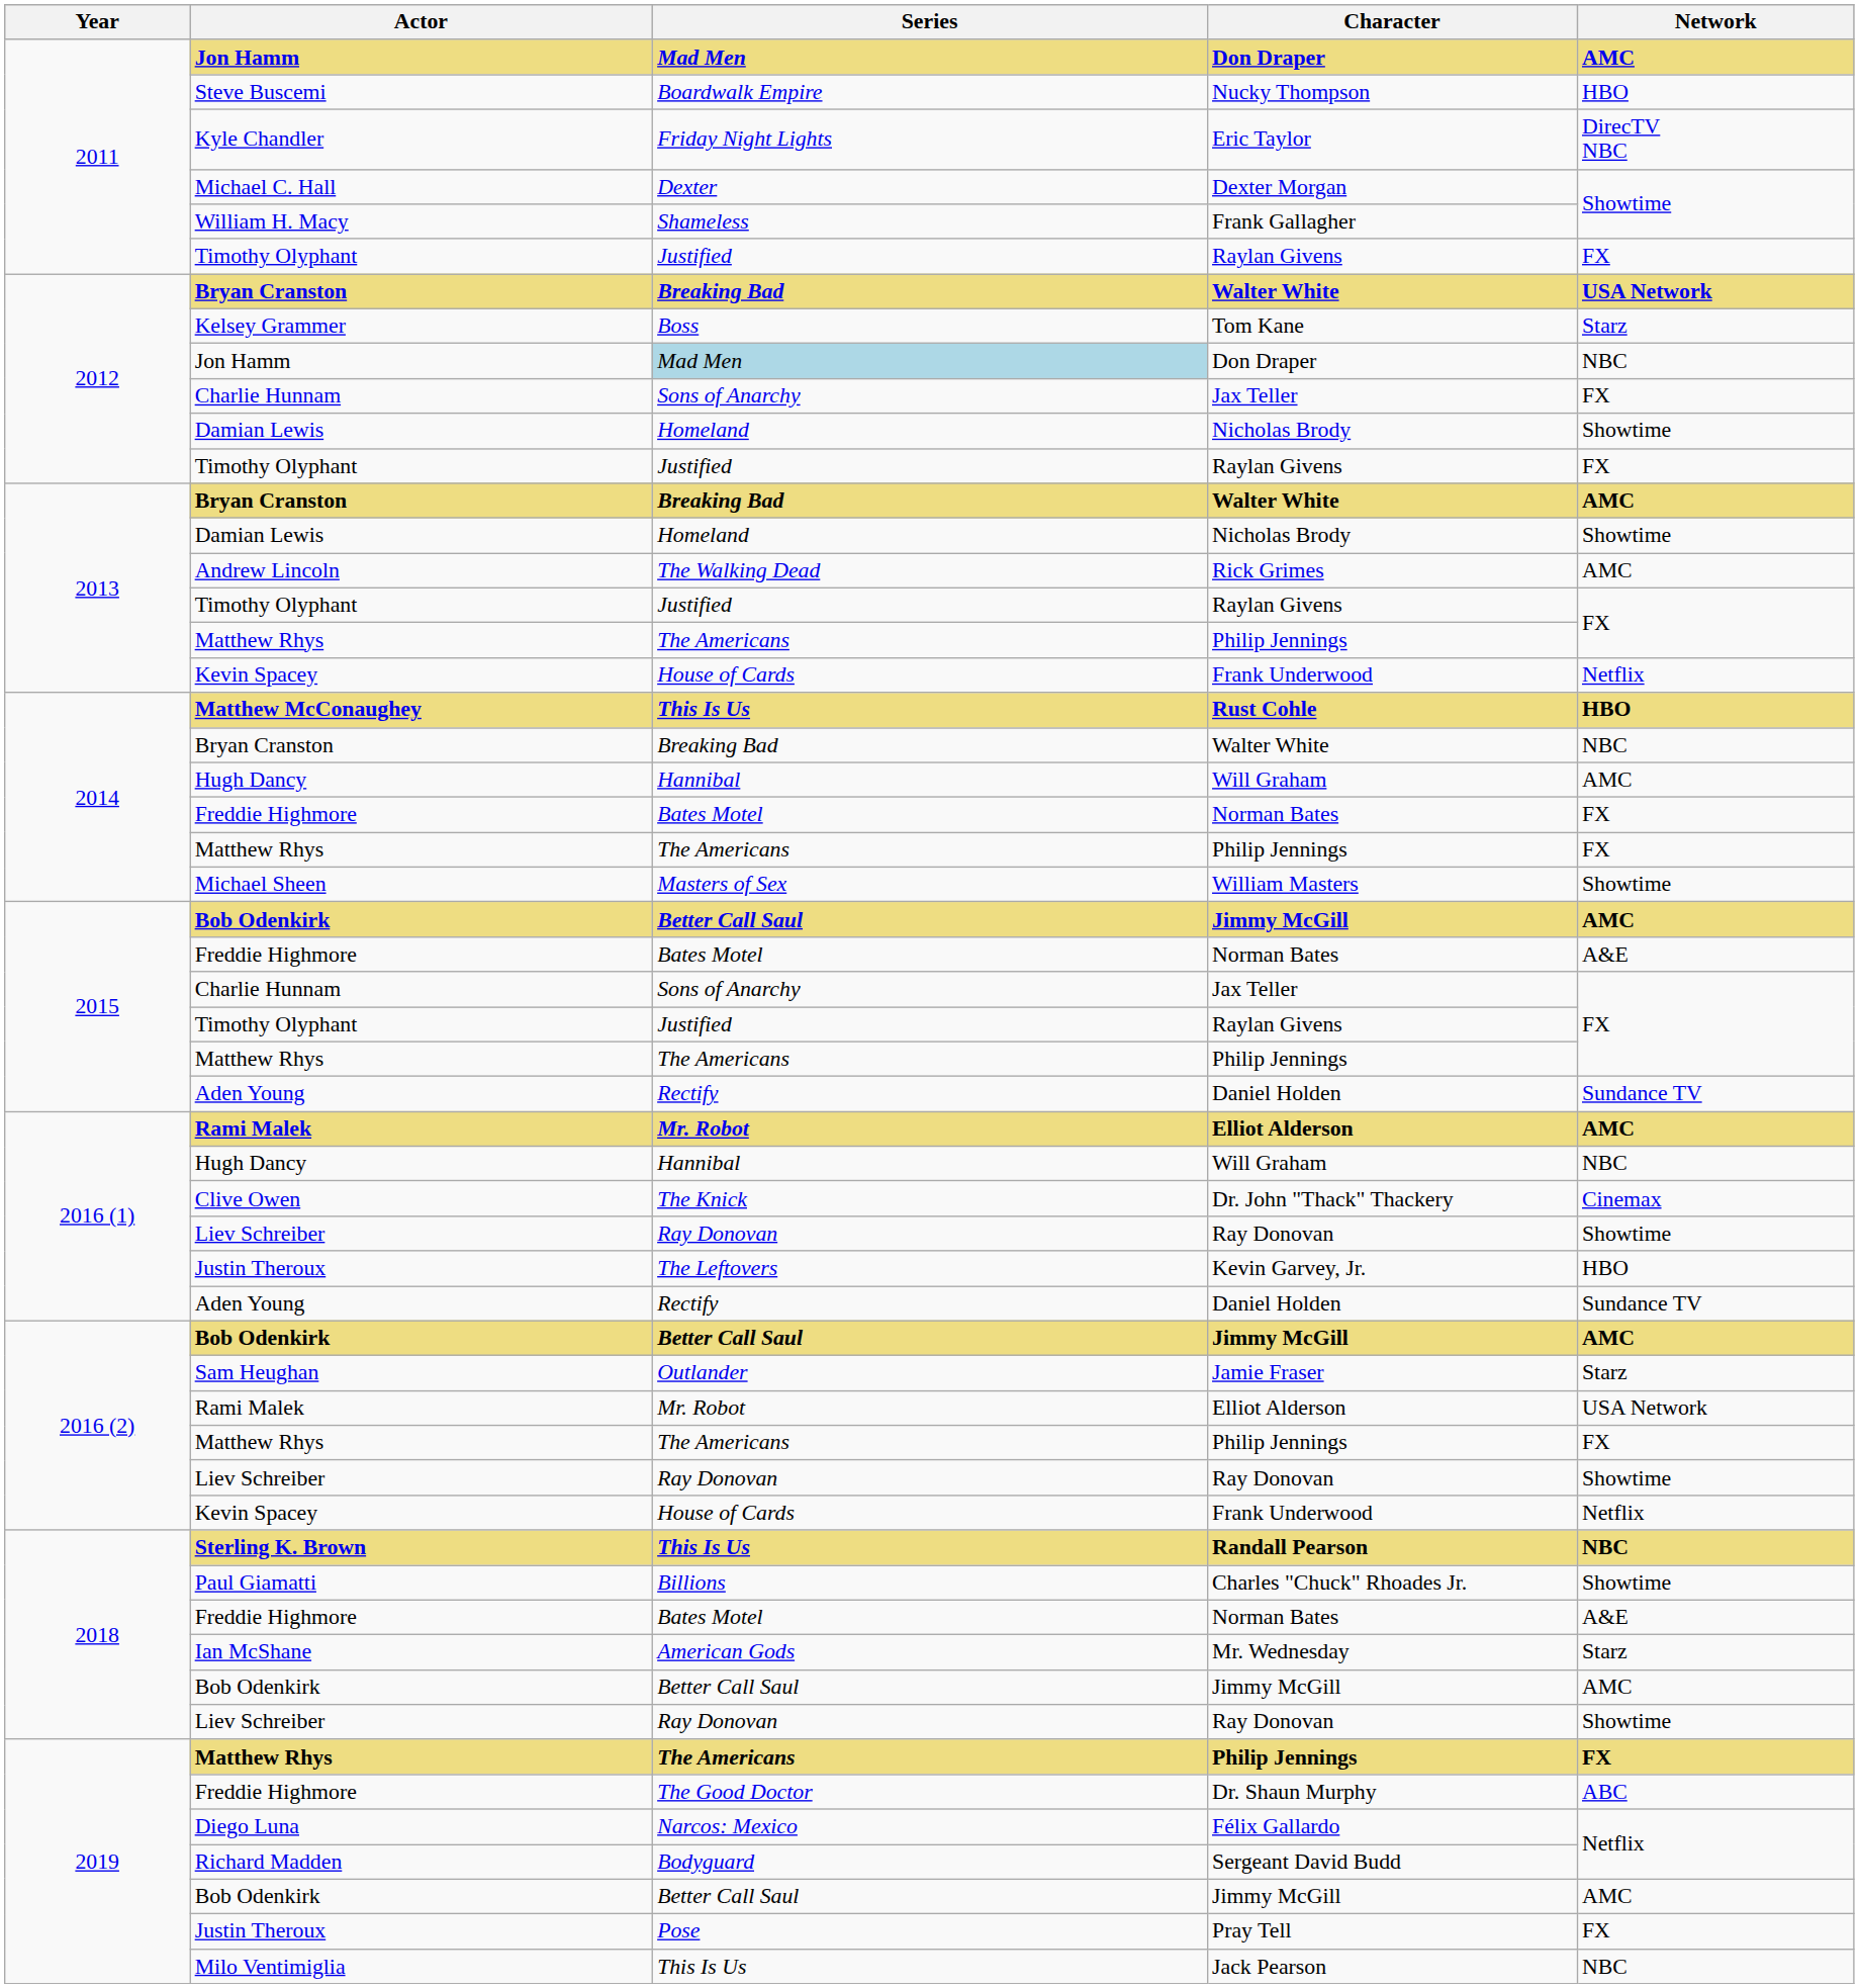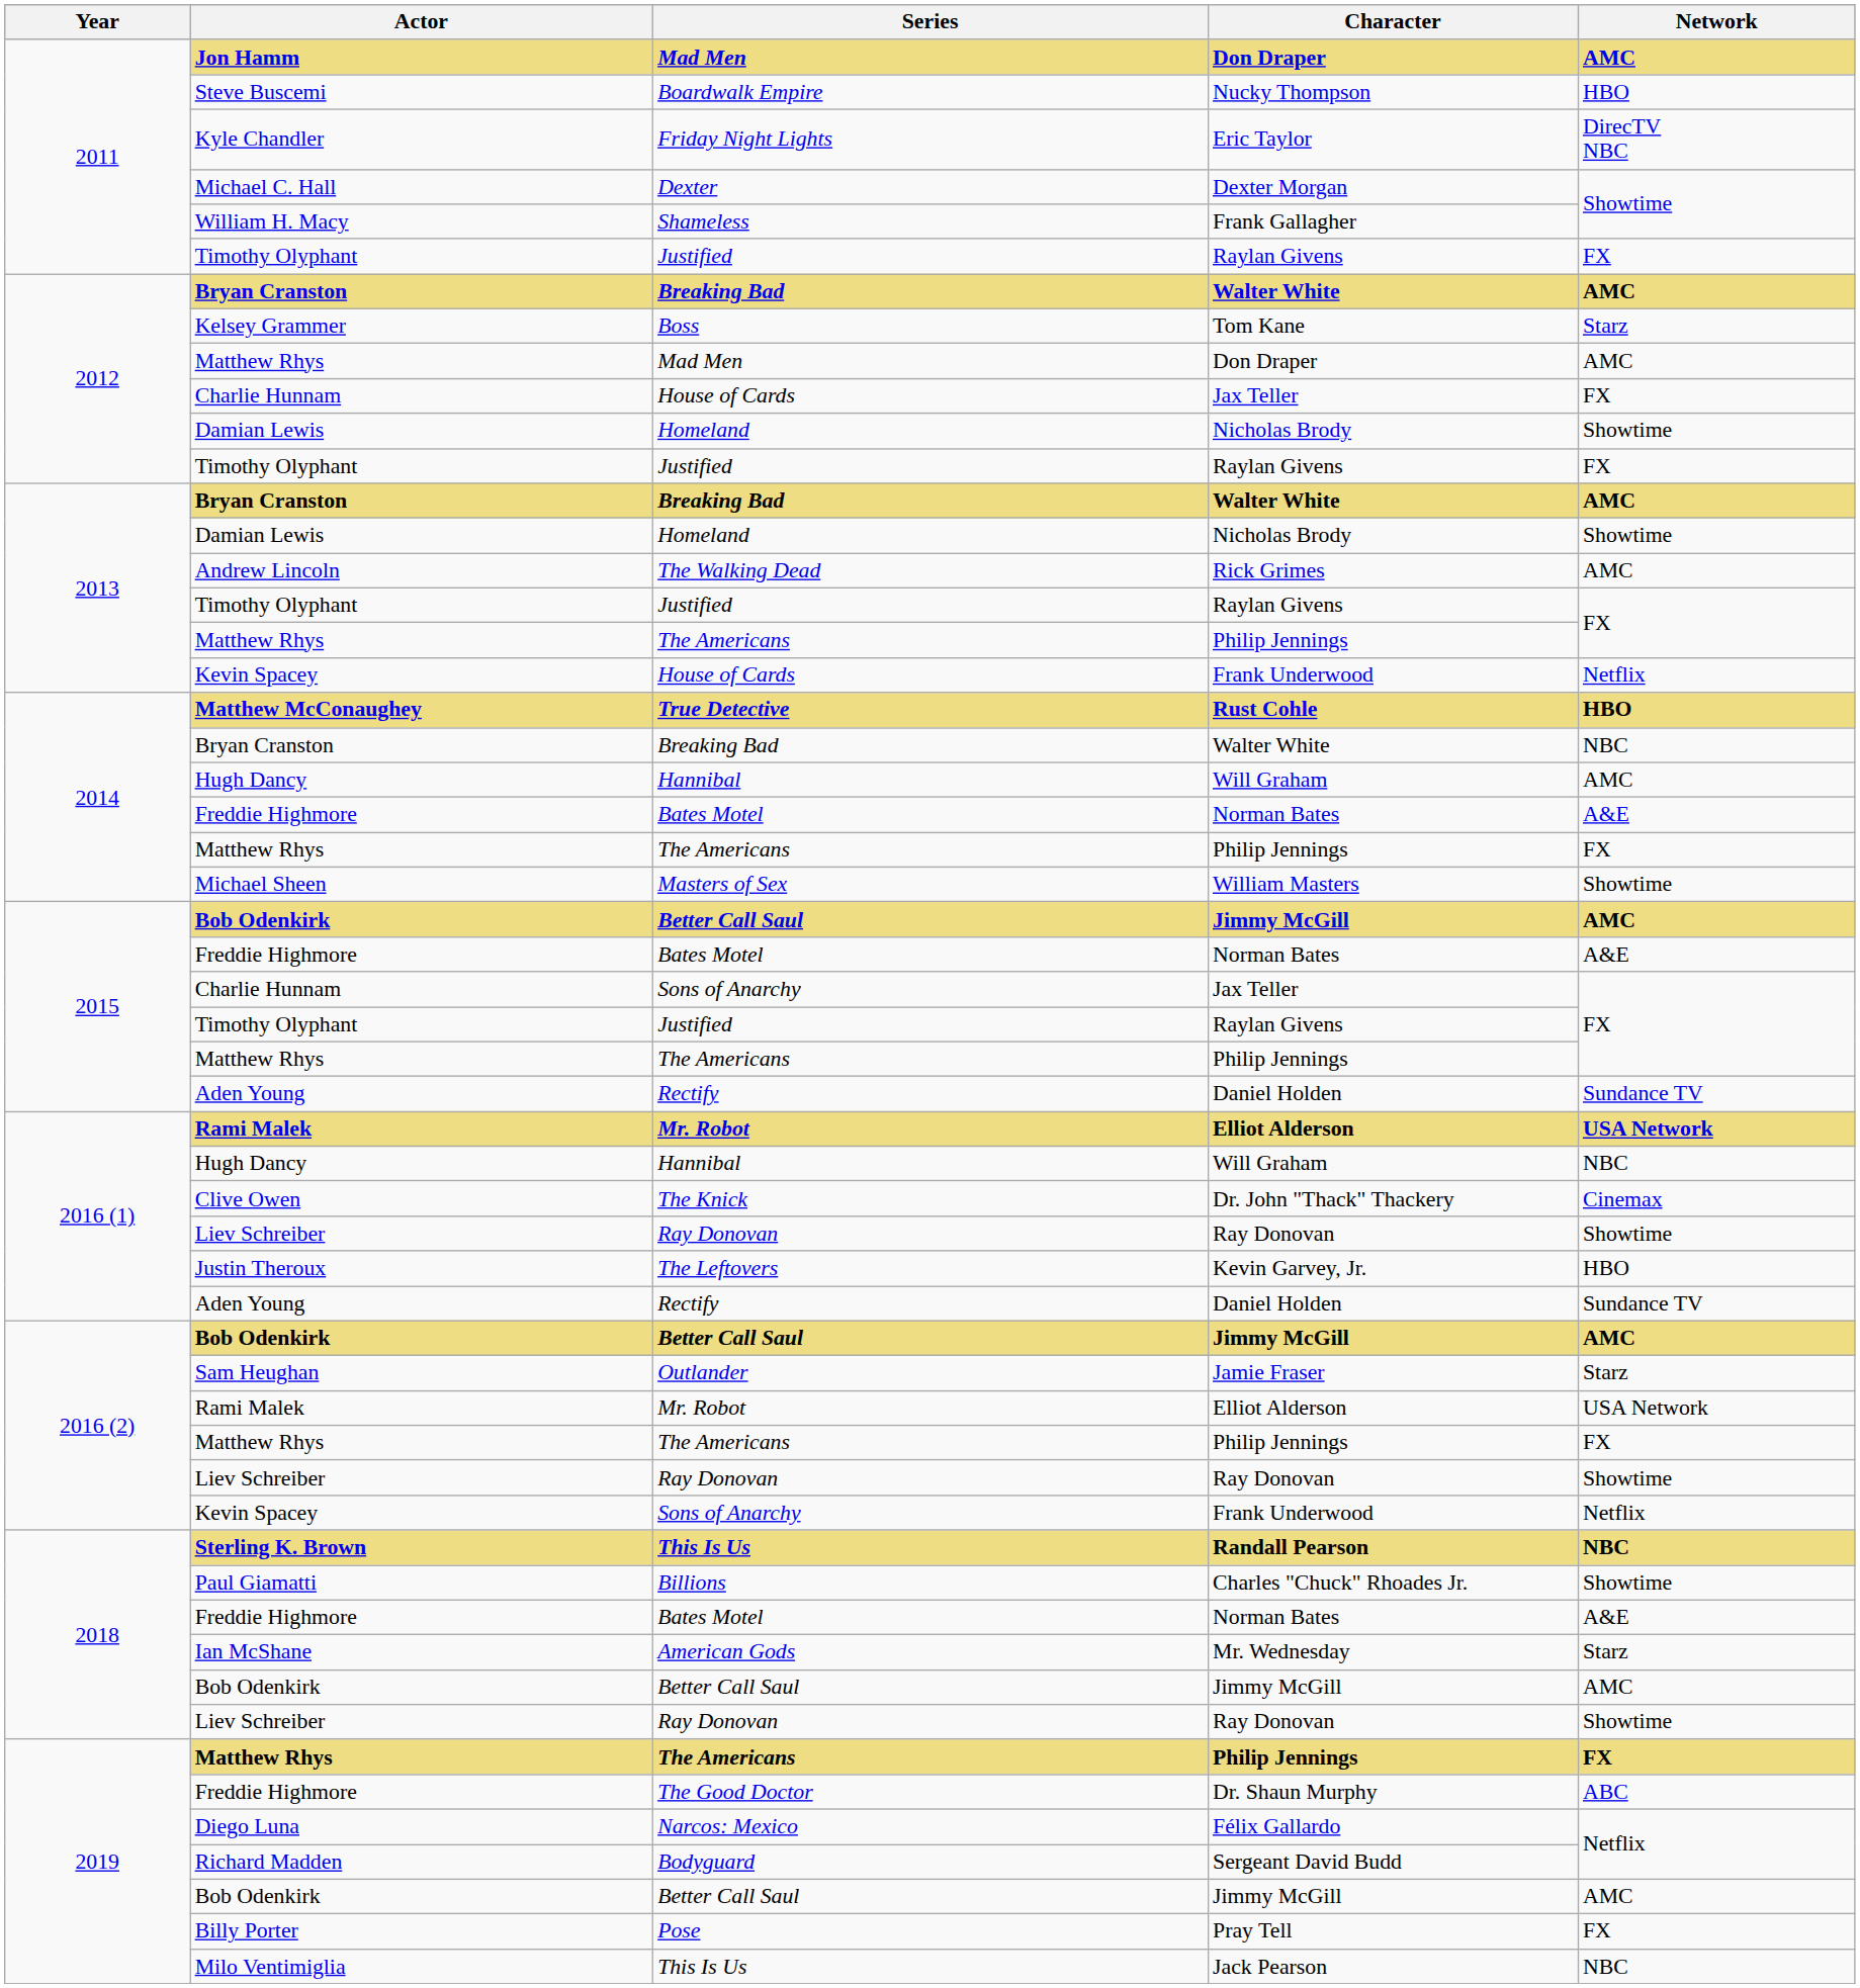2012 / Walter White | Network: USA Network -> AMC
2012 / Don Draper | Actor: Jon Hamm -> Matthew Rhys
2012 / Don Draper | Series: lightblue background -> no background
2012 / Don Draper | Network: NBC -> AMC
2012 / Jax Teller | Series: Sons of Anarchy -> House of Cards
Rust Cohle | Series: This Is Us -> True Detective
2014 / Norman Bates | Network: FX -> A&E
2016 (1) / Elliot Alderson | Network: AMC -> USA Network
2016 (2) / Frank Underwood | Series: House of Cards -> Sons of Anarchy
Pray Tell | Actor: Justin Theroux -> Billy Porter
